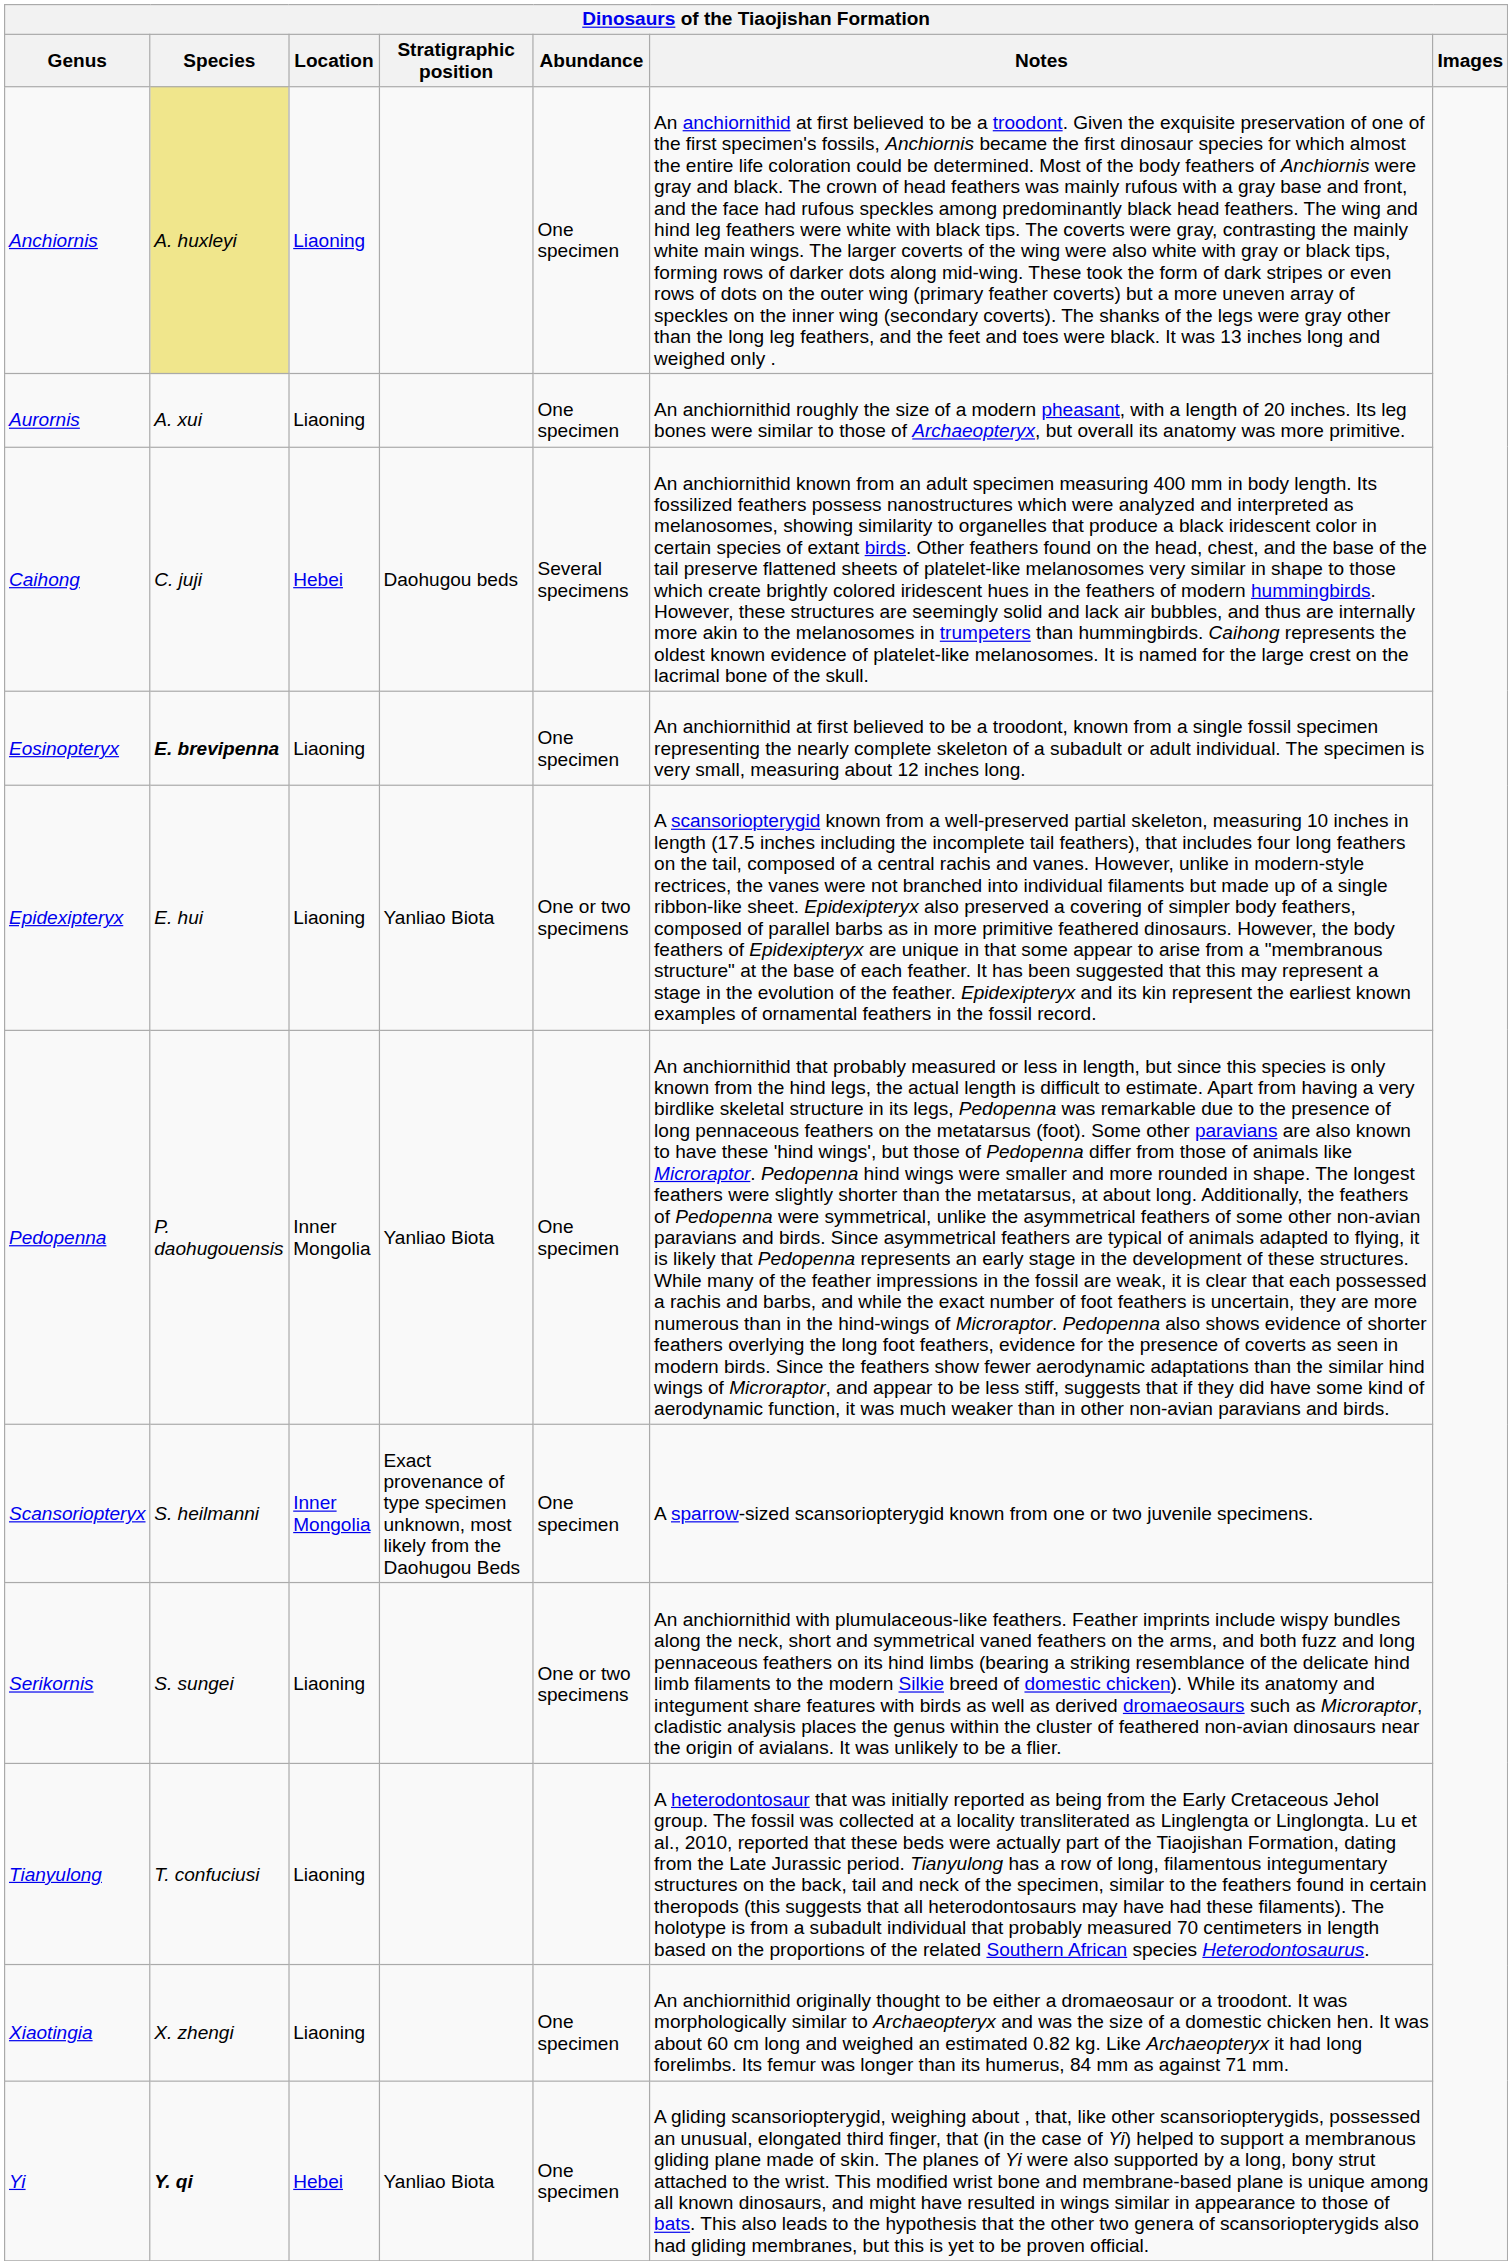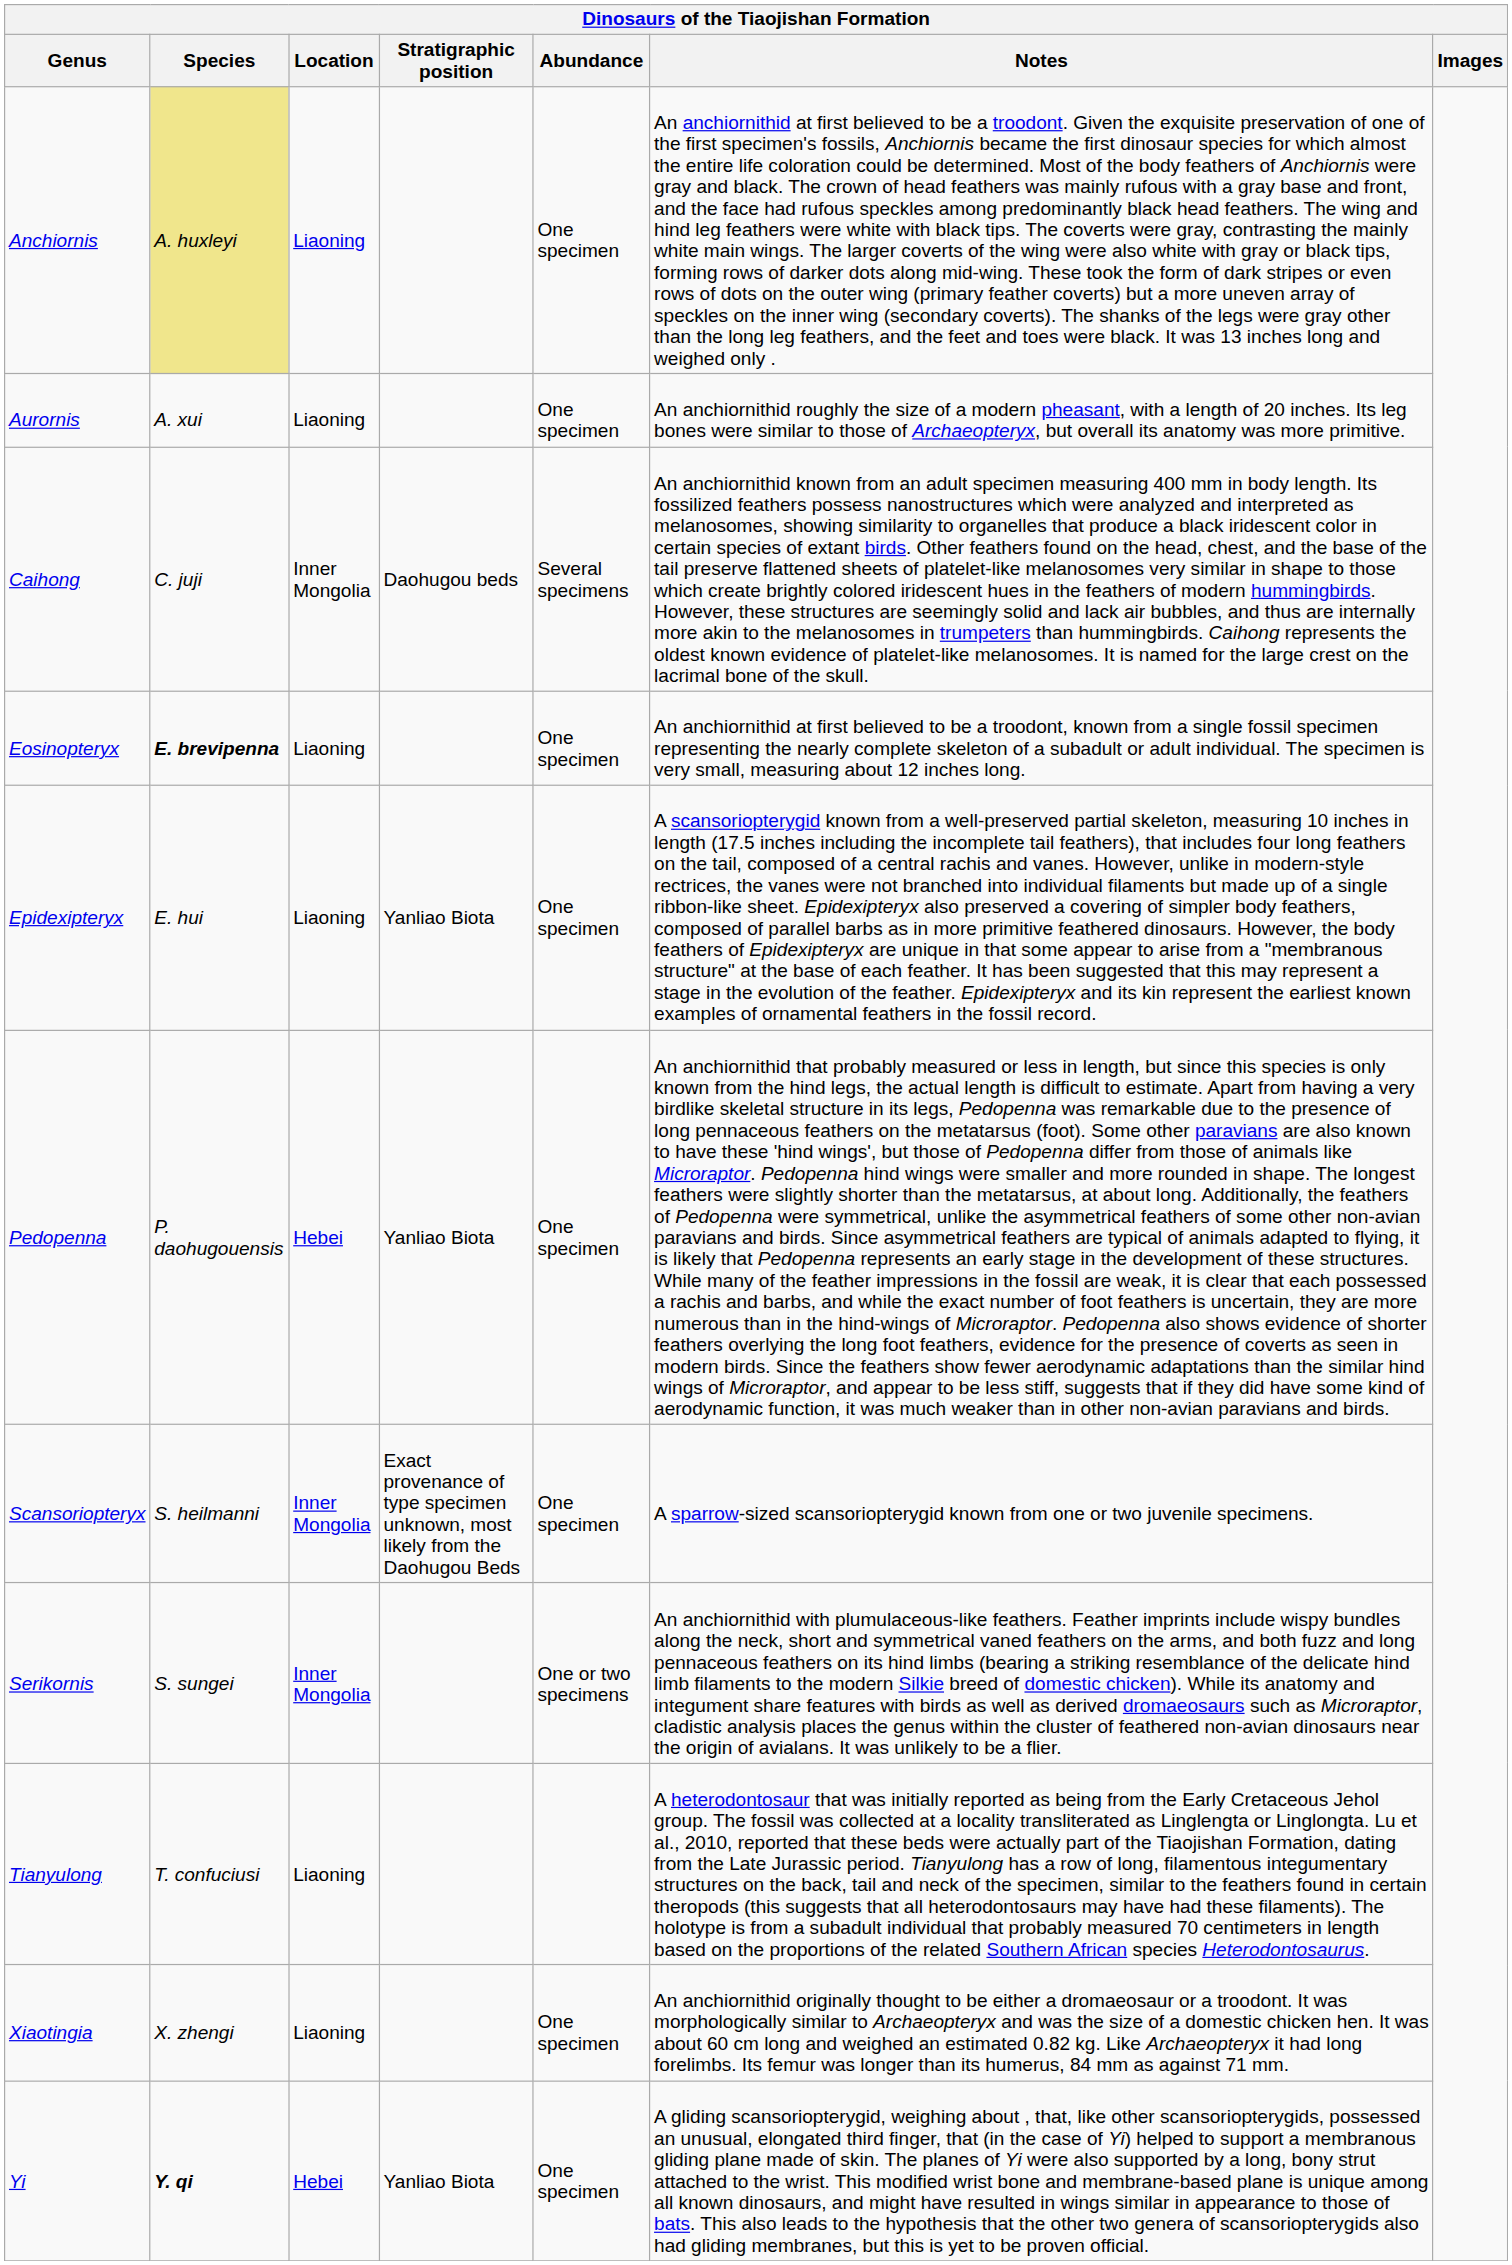Caihong | Location: Hebei -> Inner Mongolia
Epidexipteryx | Abundance: One or two specimens -> One specimen
Pedopenna | Location: Inner Mongolia -> Hebei
Serikornis | Location: Liaoning -> Inner Mongolia
